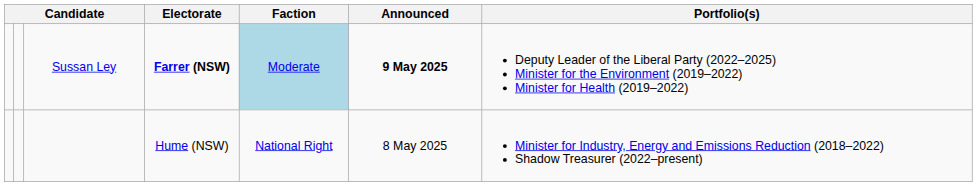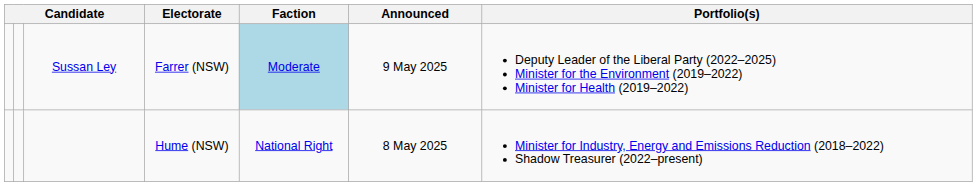Sussan Ley | Electorate: bold -> normal
Sussan Ley | Announced: bold -> normal
